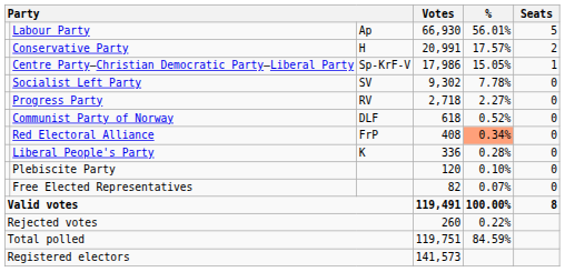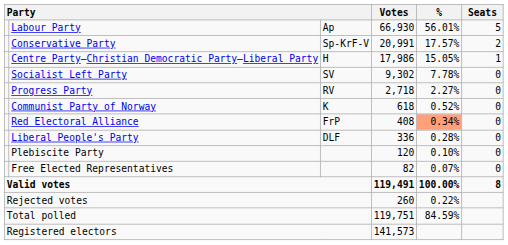Conservative Party | column 3: H -> Sp-KrF-V
Centre Party–Christian Democratic Party–Liberal Party | column 3: Sp-KrF-V -> H
Communist Party of Norway | column 3: DLF -> K
Liberal People's Party | column 3: K -> DLF
